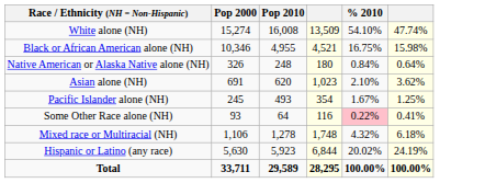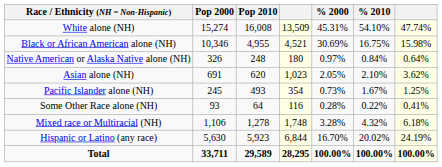+ column: % 2000 | 45.31% | 30.69% | 0.97% | 2.05% | 0.73% | 0.28% | 3.28% | 16.70% | 100.00%
Some Other Race alone (NH) | % 2010: pink background -> no background
